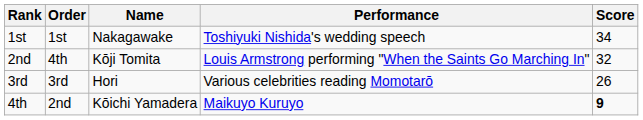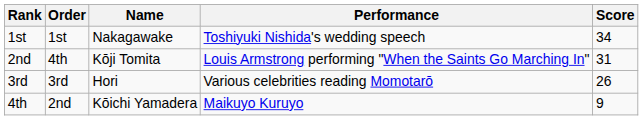row 3 | Score: 32 -> 31
row 5 | Score: bold -> normal
